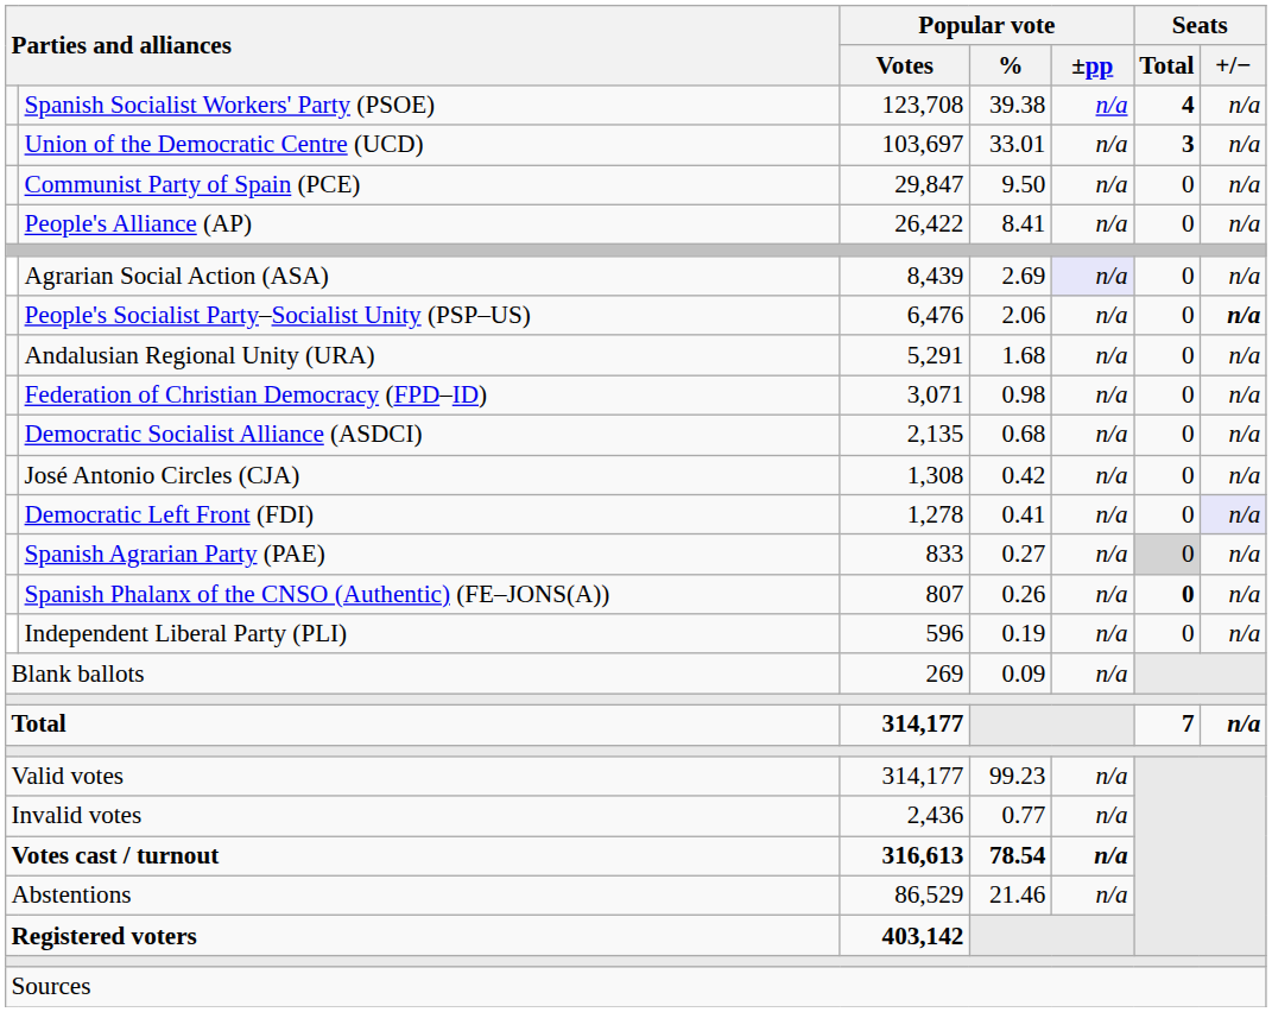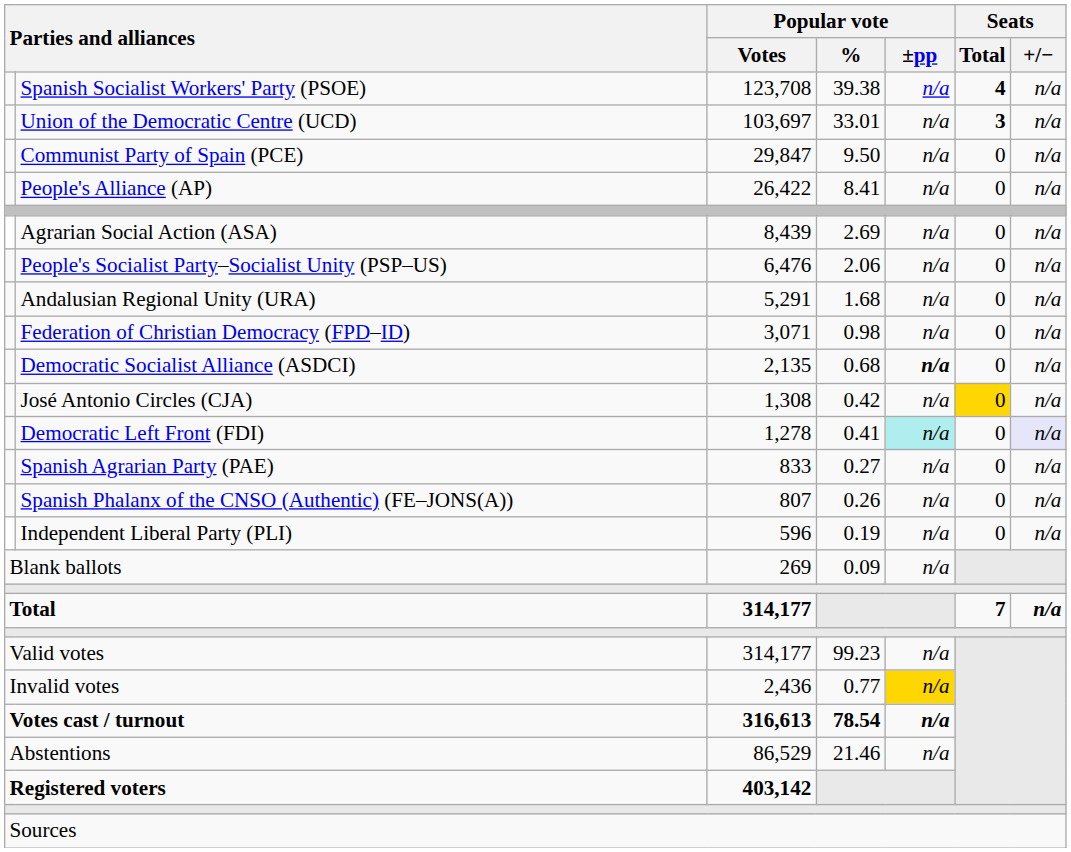Agrarian Social Action (ASA) | Popular vote / ±pp: lavender background -> no background
People's Socialist Party–Socialist Unity (PSP–US) | Seats / +/−: bold -> normal
Democratic Socialist Alliance (ASDCI) | Popular vote / ±pp: normal -> bold
José Antonio Circles (CJA) | Seats / Total: no background -> gold background
Democratic Left Front (FDI) | Popular vote / ±pp: no background -> paleturquoise background
Spanish Agrarian Party (PAE) | Seats / Total: lightgrey background -> no background
Spanish Phalanx of the CNSO (Authentic) (FE–JONS(A)) | Seats / Total: bold -> normal
Invalid votes | Popular vote / ±pp: no background -> gold background
